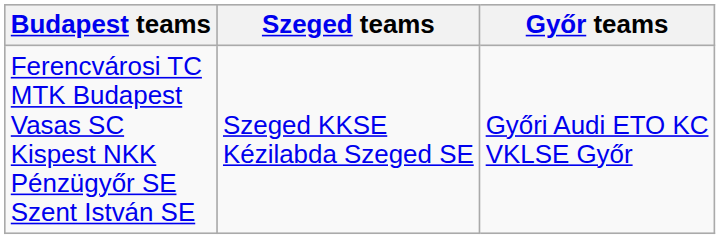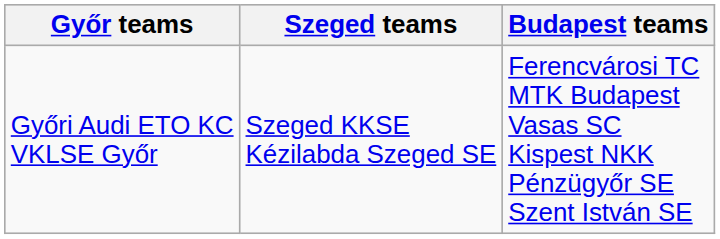columns swapped: Budapest teams <-> Győr teams
